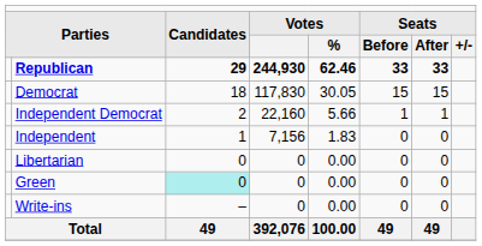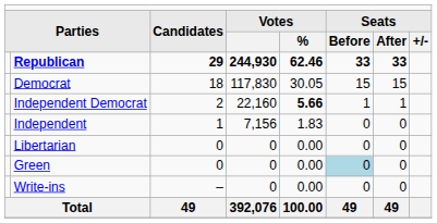Independent Democrat | column 5: normal -> bold
Green | column 3: paleturquoise background -> no background
Green | column 6: no background -> lightblue background
